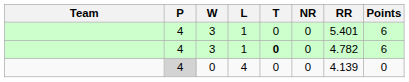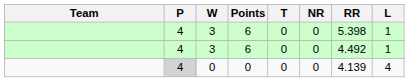columns swapped: L <-> Points
row 2 | RR: 5.401 -> 5.398
row 3 | T: bold -> normal
row 3 | RR: 4.782 -> 4.492
